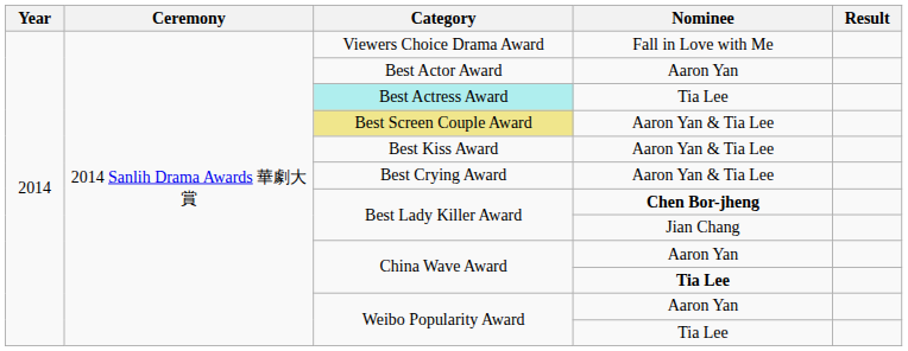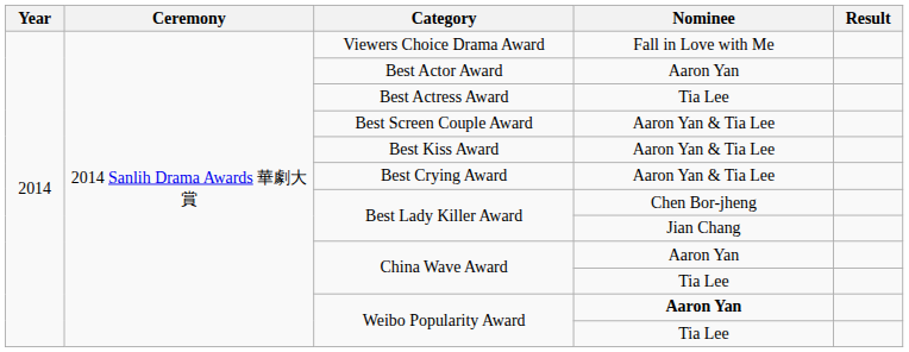Best Actress Award | Category: paleturquoise background -> no background
Best Screen Couple Award | Category: khaki background -> no background
Best Lady Killer Award / Chen Bor-jheng | Nominee: bold -> normal
China Wave Award / Tia Lee | Nominee: bold -> normal
Weibo Popularity Award / Aaron Yan | Nominee: normal -> bold
